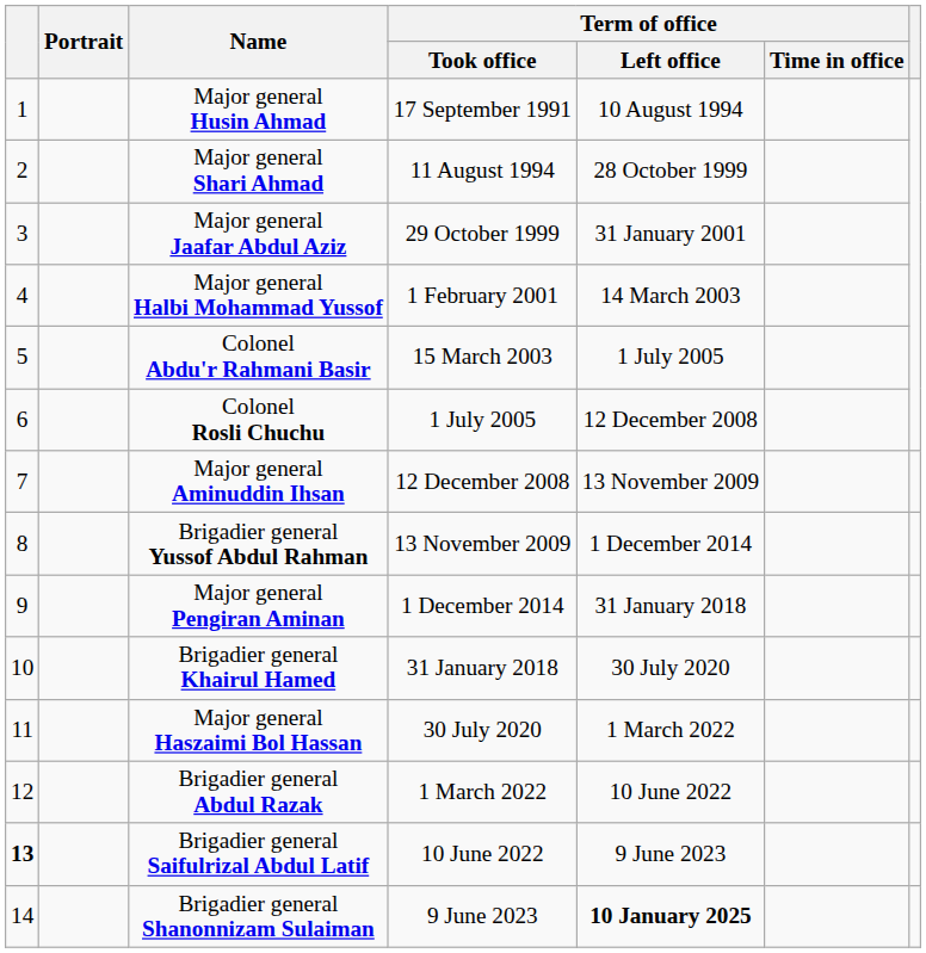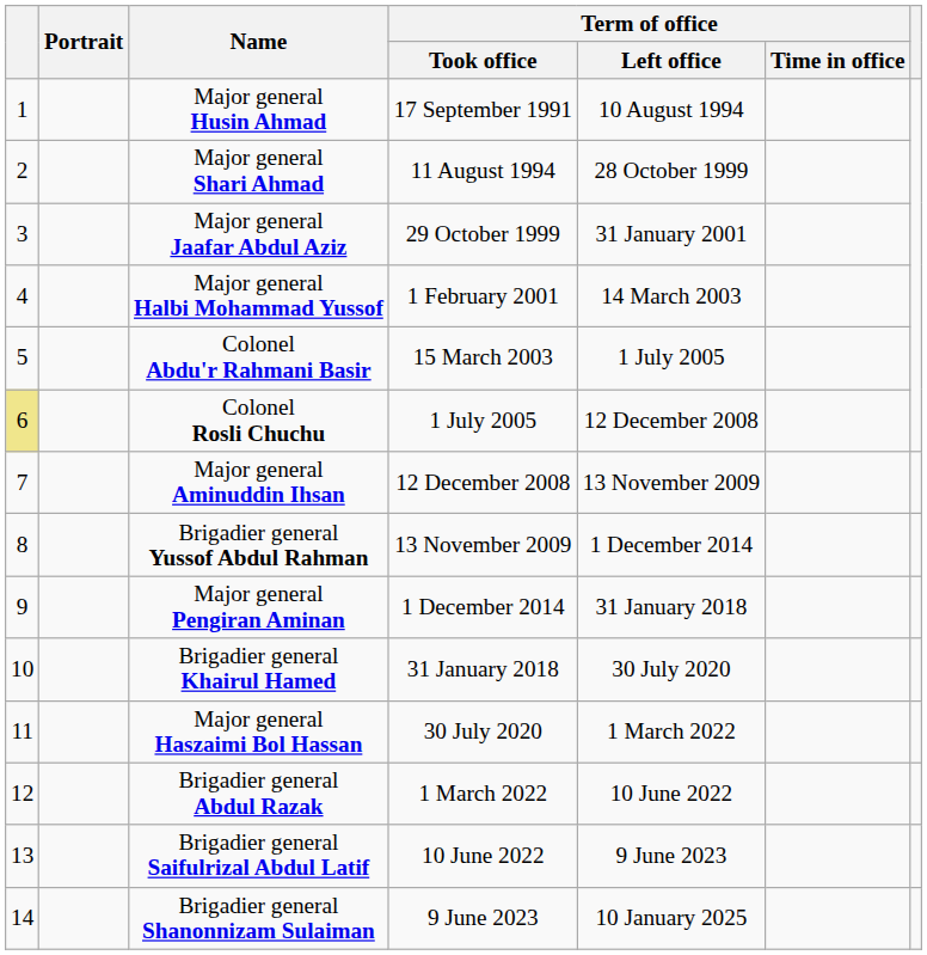Colonel Rosli Chuchu | column 1: no background -> khaki background
Brigadier general Saifulrizal Abdul Latif | column 1: bold -> normal
Brigadier general Shanonnizam Sulaiman | Term of office / Left office: bold -> normal
